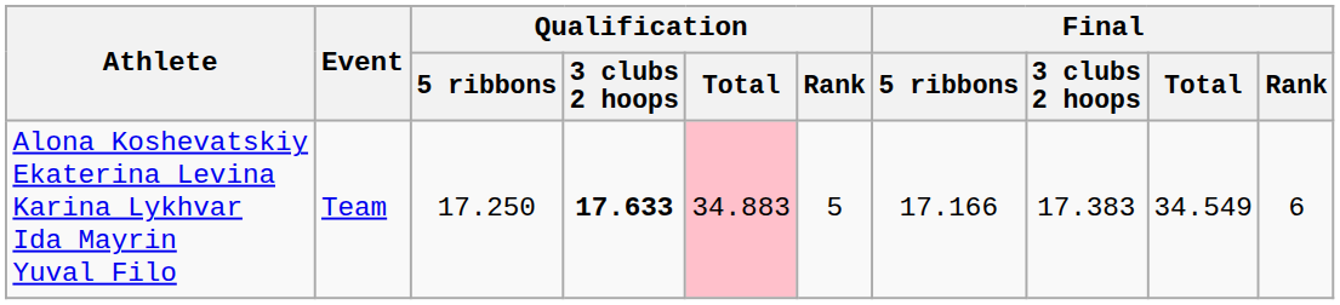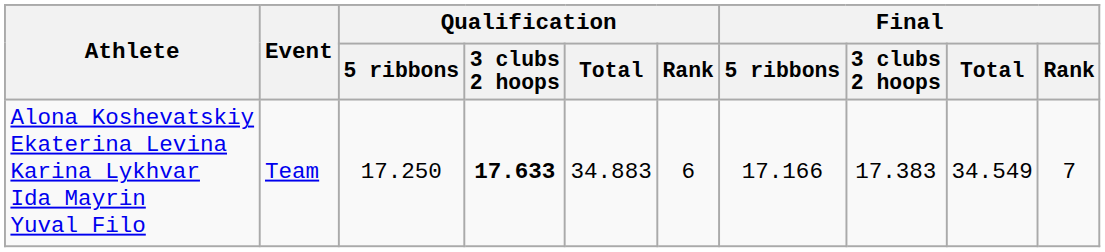row 3 | Qualification / Total: pink background -> no background
row 3 | Qualification / Rank: 5 -> 6
row 3 | Final / Rank: 6 -> 7
